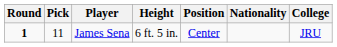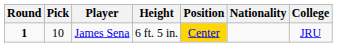James Sena | Pick: 11 -> 10
James Sena | Position: no background -> gold background
